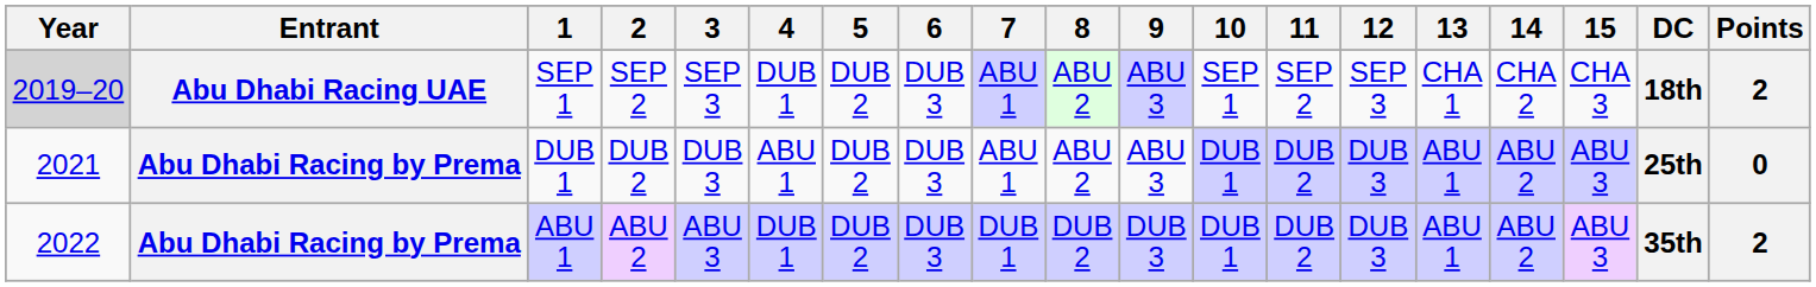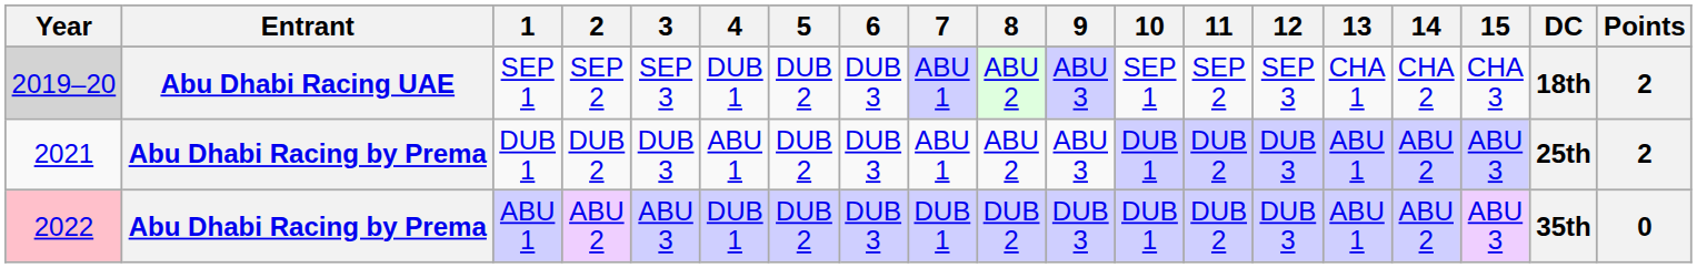row 3 | Points: 0 -> 2
row 4 | Year: no background -> pink background
row 4 | Points: 2 -> 0
